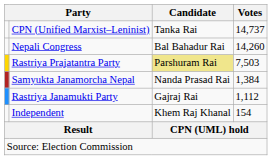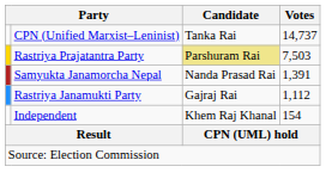- row: Nepali Congress | Bal Bahadur Rai | 14,260
Samyukta Janamorcha Nepal | Votes: 1,384 -> 1,391
